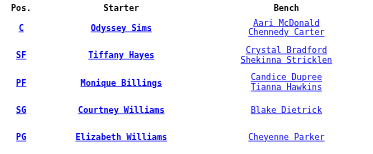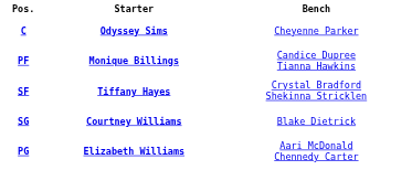C | Bench: Aari McDonald Chennedy Carter -> Cheyenne Parker
rows swapped: PF <-> SF
PG | Bench: Cheyenne Parker -> Aari McDonald Chennedy Carter
